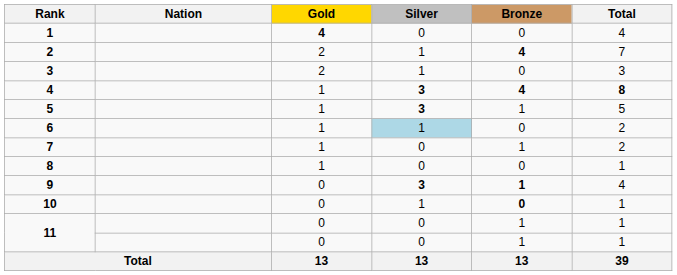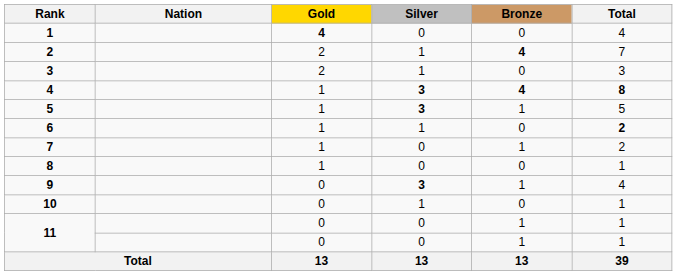6 | Silver: lightblue background -> no background
6 | Total: normal -> bold
9 | Bronze: bold -> normal
10 | Bronze: bold -> normal
